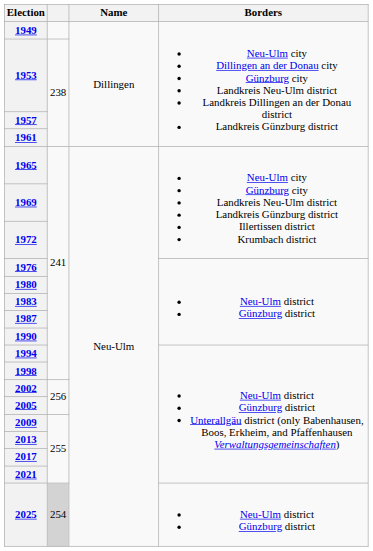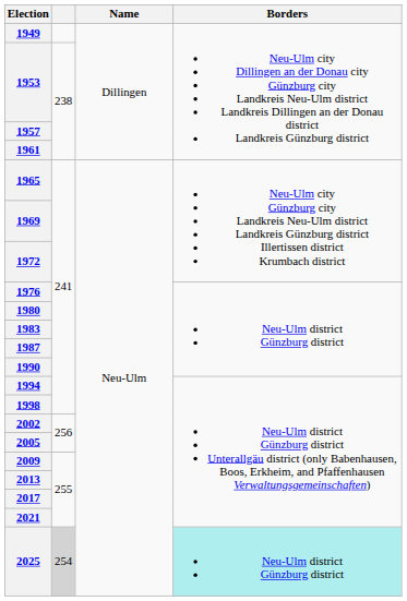2025 | Borders: no background -> paleturquoise background
